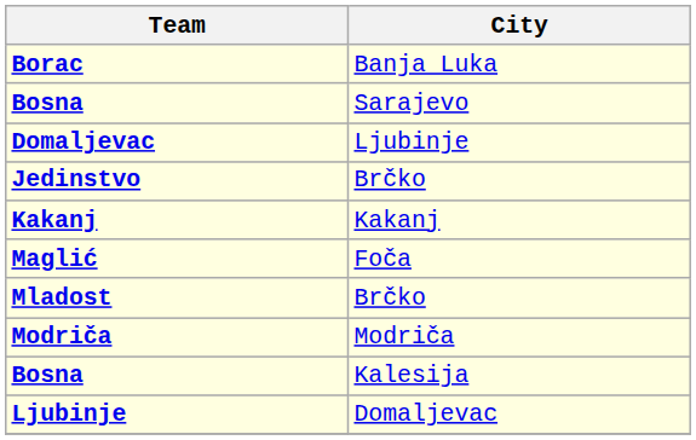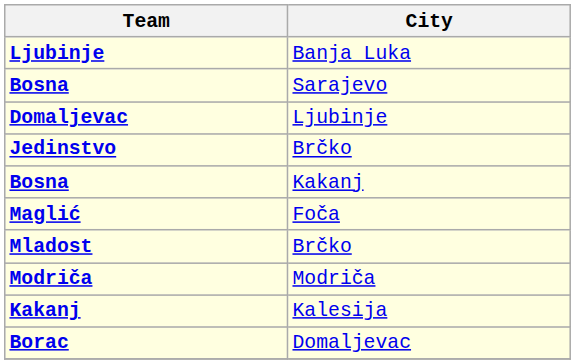row 2 | Team: Borac -> Ljubinje
row 6 | Team: Kakanj -> Bosna
row 10 | Team: Bosna -> Kakanj
row 11 | Team: Ljubinje -> Borac
